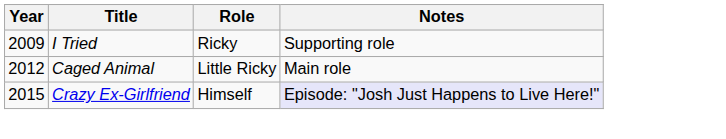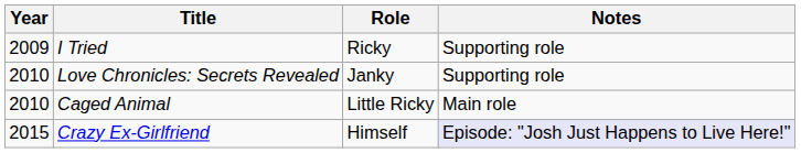+ row: 2010 | Love Chronicles: Secrets Revealed | Janky | Supporting role
Caged Animal | Year: 2012 -> 2010
